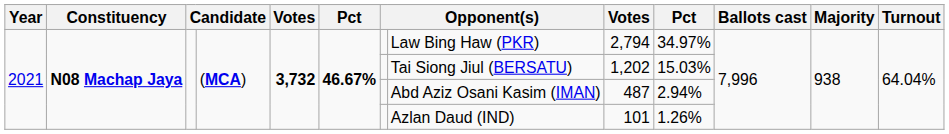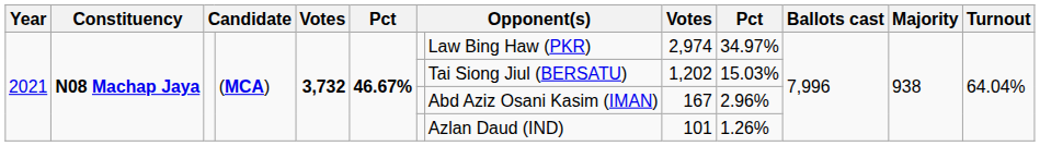row 2 | column 9: 2,794 -> 2,974
row 4 | column 9: 487 -> 167
row 4 | column 10: 2.94% -> 2.96%
